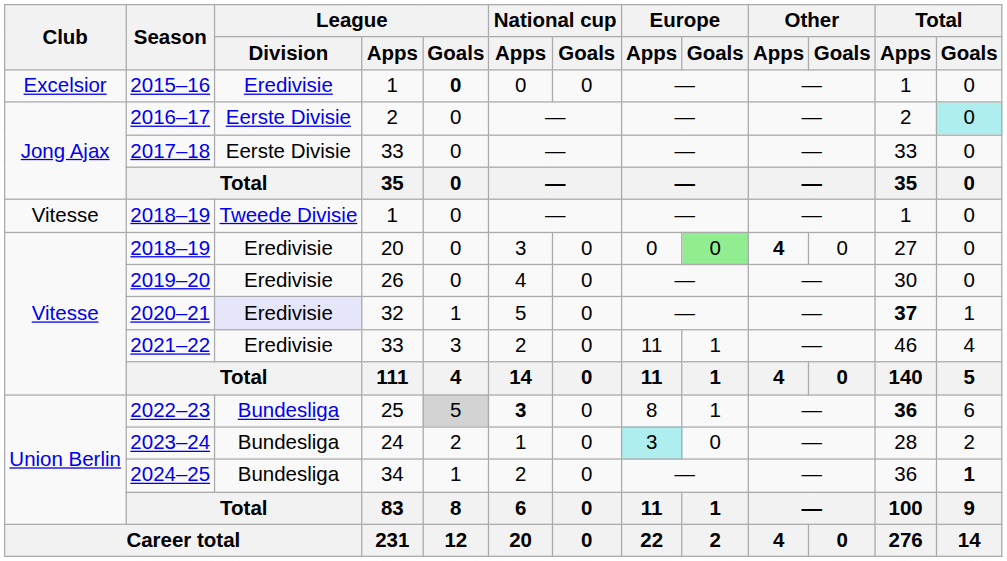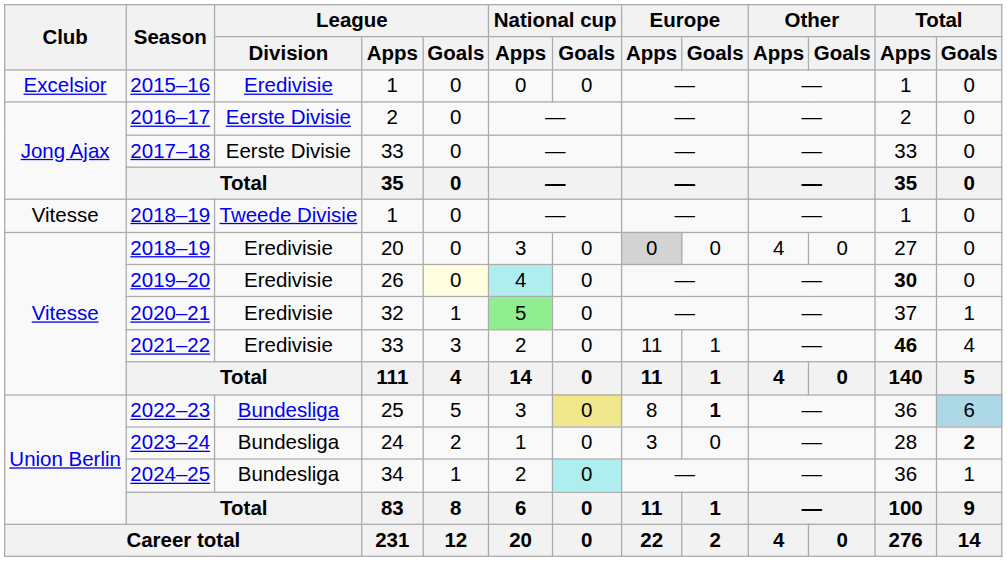2015–16 | League / Goals: bold -> normal
2016–17 | Total / Goals: paleturquoise background -> no background
2018–19 / 20 | Europe / Apps: no background -> lightgrey background
2018–19 / 20 | Europe / Goals: lightgreen background -> no background
2018–19 / 20 | Other / Apps: bold -> normal
2019–20 | League / Goals: no background -> lightyellow background
2019–20 | National cup / Apps: no background -> paleturquoise background
2019–20 | Total / Apps: normal -> bold
2020–21 | League / Division: lavender background -> no background
2020–21 | National cup / Apps: no background -> lightgreen background
2020–21 | Total / Apps: bold -> normal
2021–22 | Total / Apps: normal -> bold
2022–23 | League / Goals: lightgrey background -> no background
2022–23 | National cup / Apps: bold -> normal
2022–23 | National cup / Goals: no background -> khaki background
2022–23 | Europe / Goals: normal -> bold
2022–23 | Total / Apps: bold -> normal
2022–23 | Total / Goals: no background -> lightblue background
2023–24 | Europe / Apps: paleturquoise background -> no background
2023–24 | Total / Goals: normal -> bold
2024–25 | National cup / Goals: no background -> paleturquoise background
2024–25 | Total / Goals: bold -> normal
